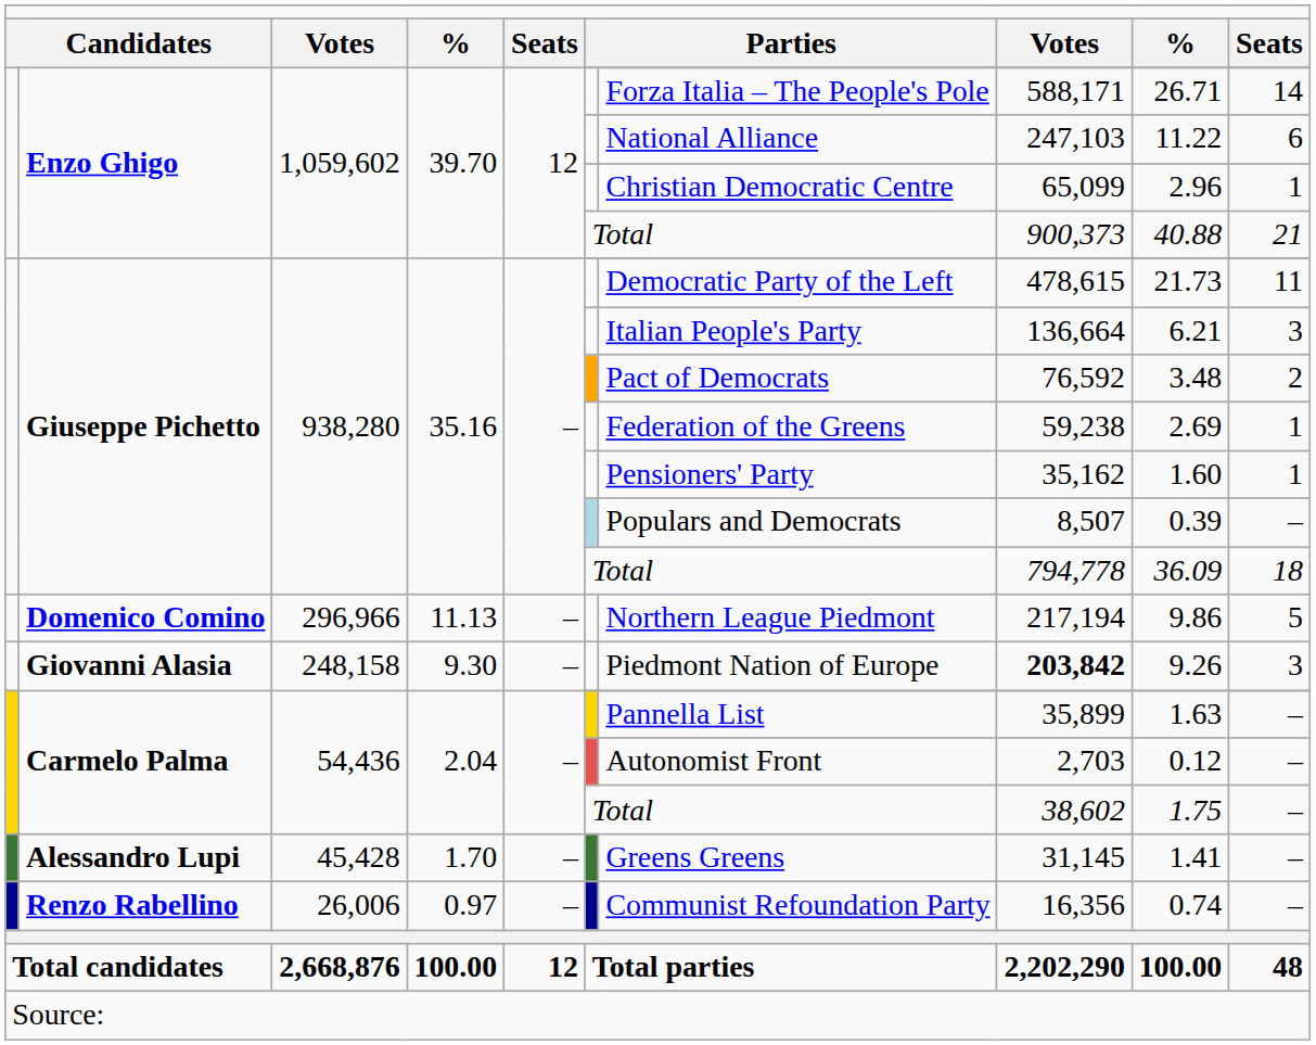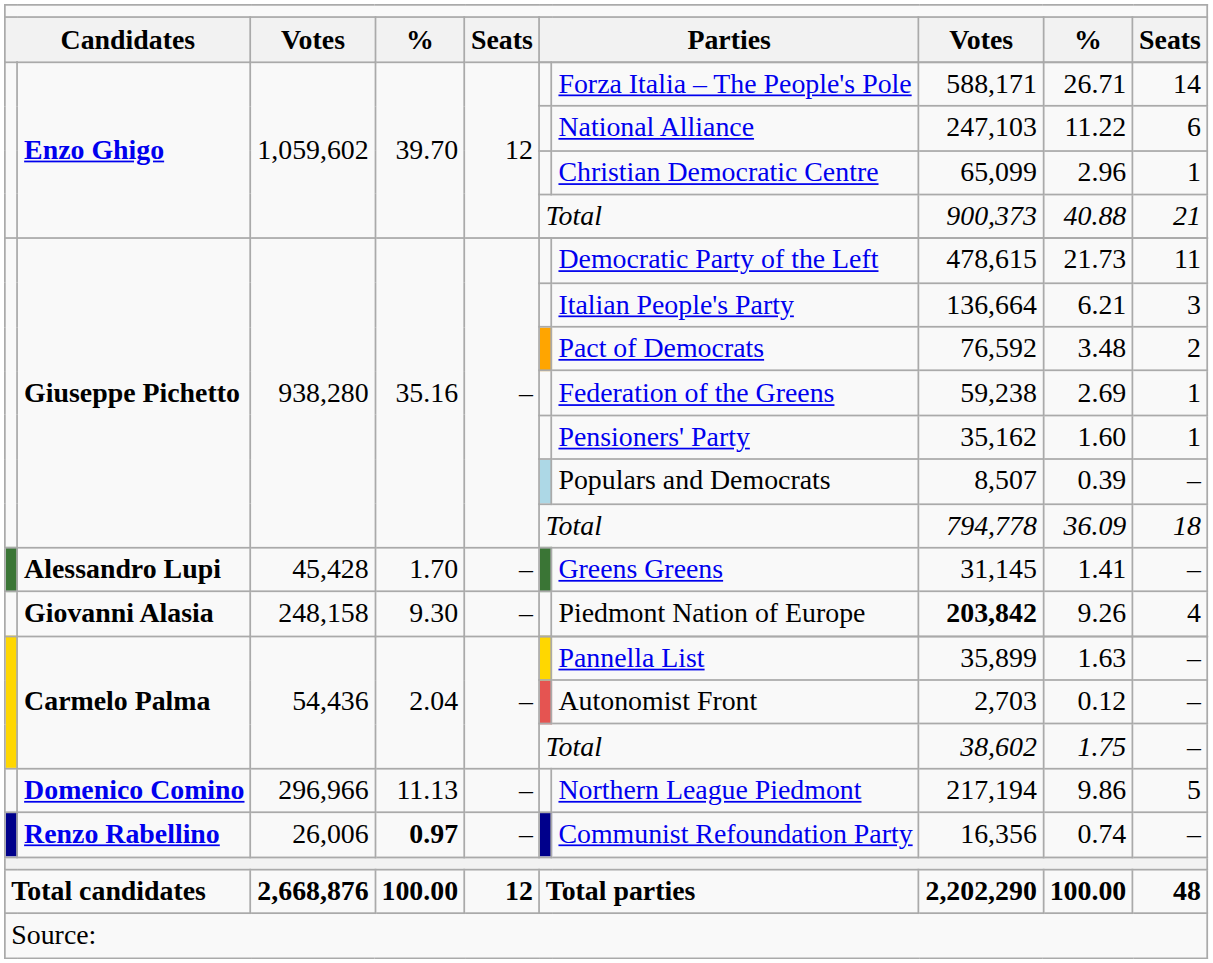rows swapped: Domenico Comino <-> Alessandro Lupi
Giovanni Alasia | column 10: 3 -> 4
Renzo Rabellino | column 4: normal -> bold
